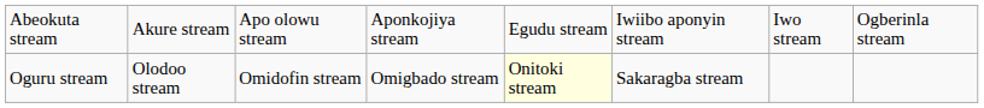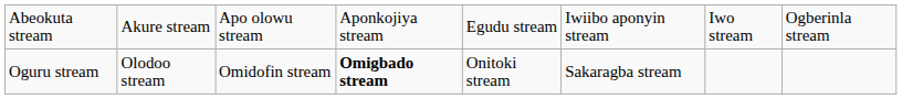Oguru stream | column 4: normal -> bold
Oguru stream | column 5: lightyellow background -> no background
